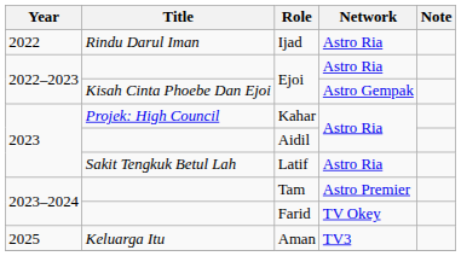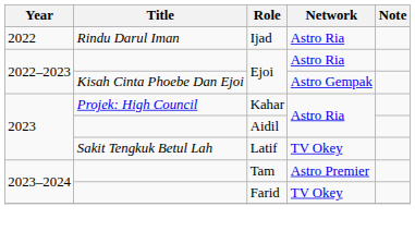Latif | Network: Astro Ria -> TV Okey
- row: 2025 | Keluarga Itu | Aman | TV3
